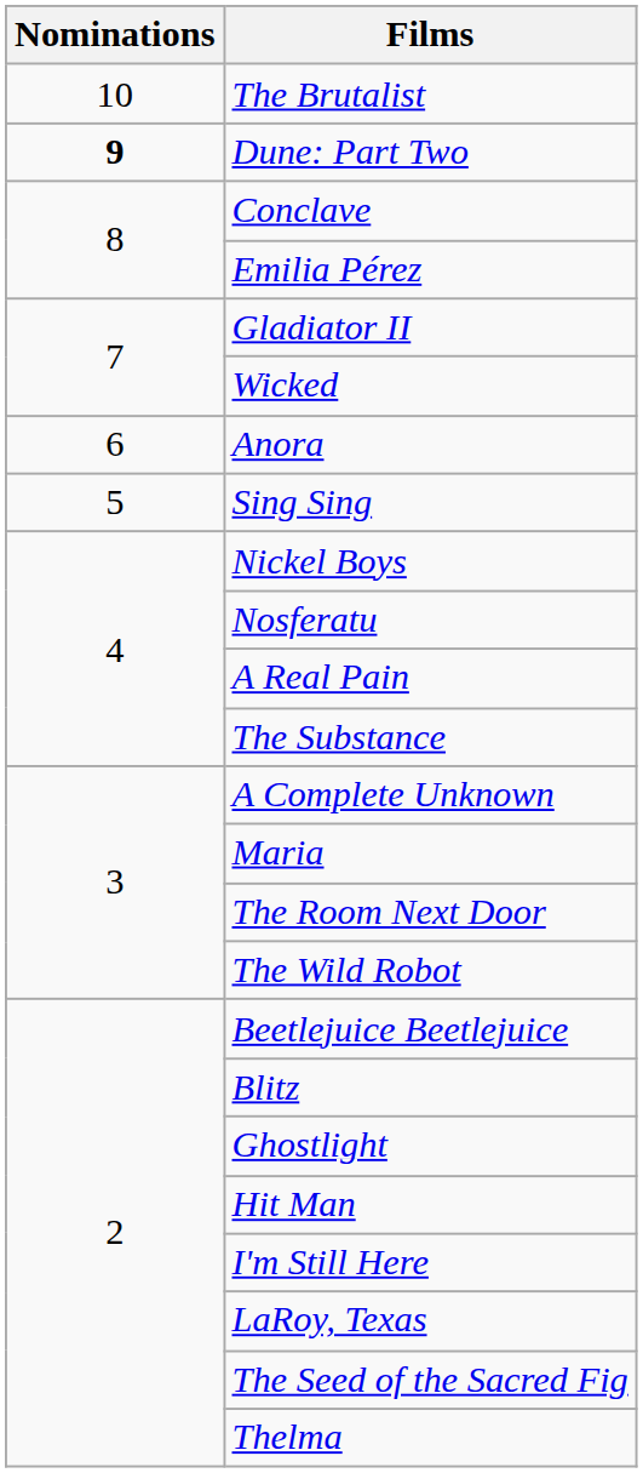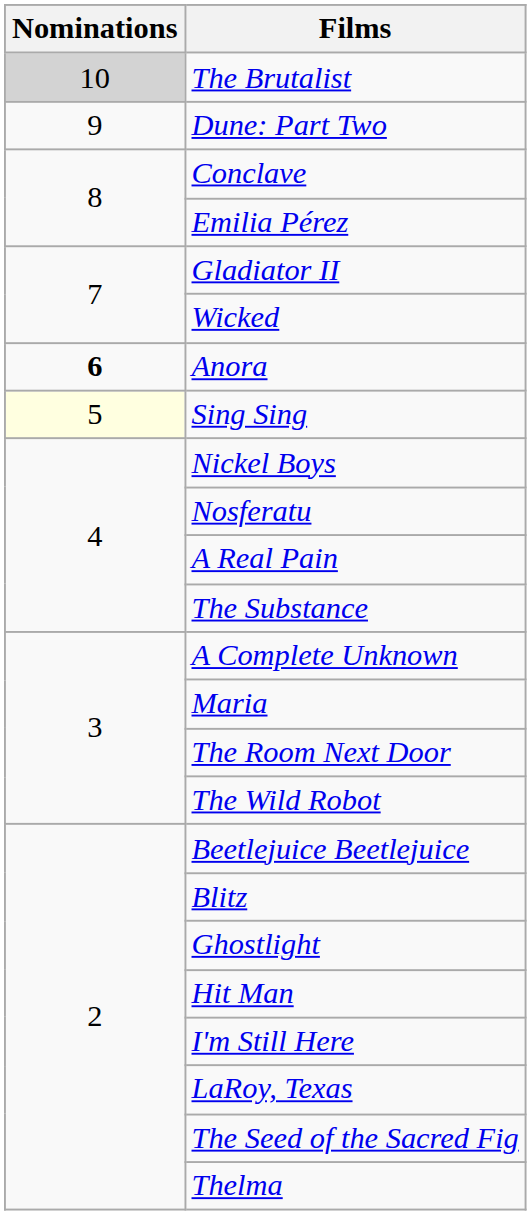The Brutalist | Nominations: no background -> lightgrey background
Dune: Part Two | Nominations: bold -> normal
Anora | Nominations: normal -> bold
Sing Sing | Nominations: no background -> lightyellow background
